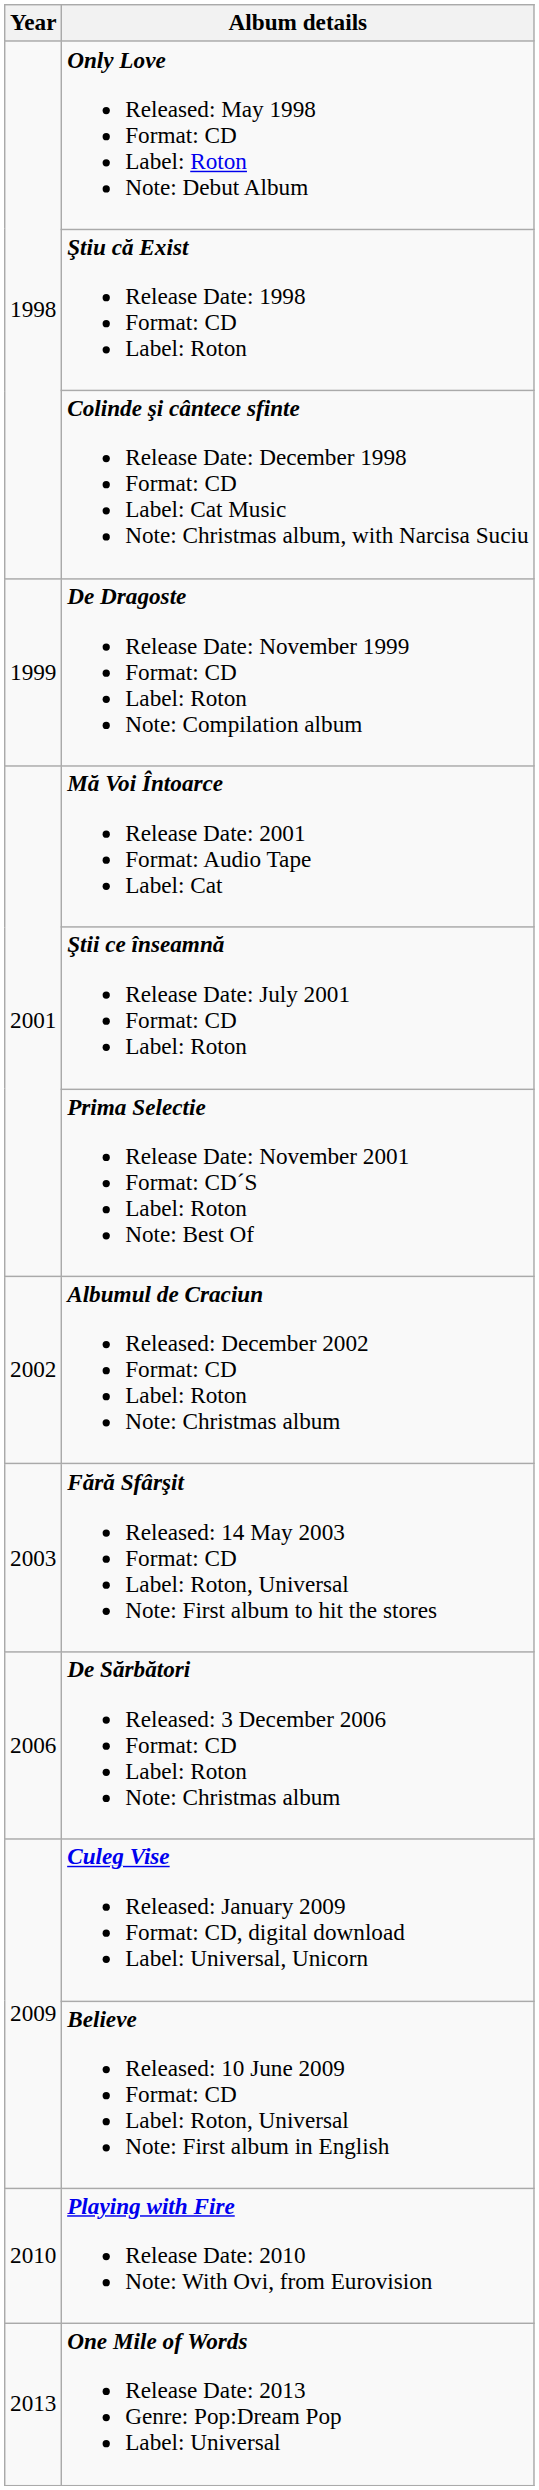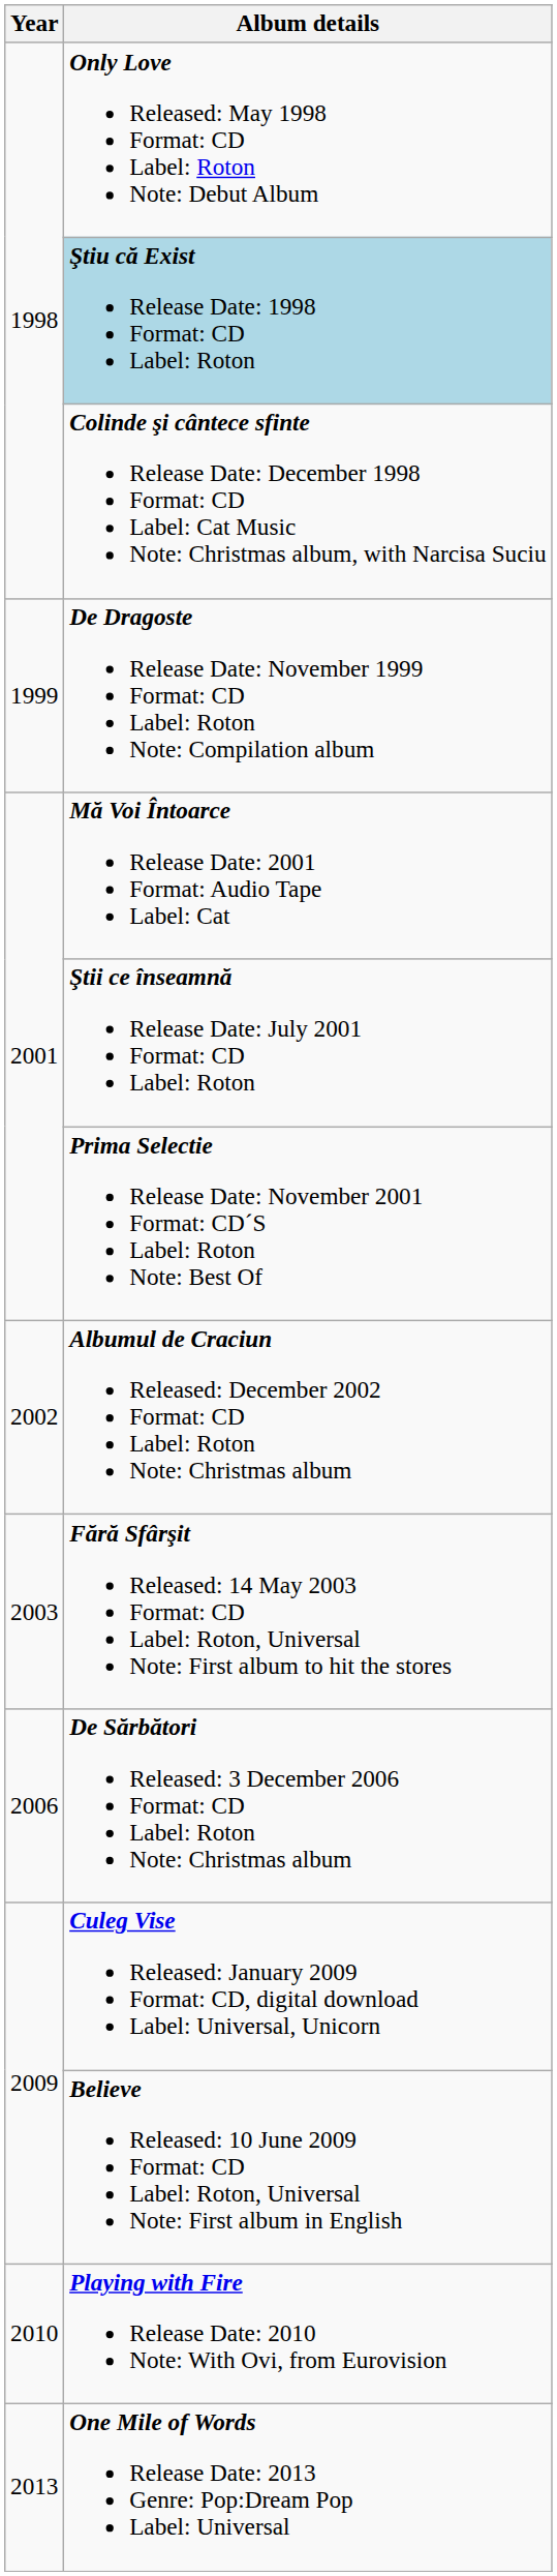Ştiu că Exist Release Date: 1998 Format: CD Label: Roton | Album details: no background -> lightblue background
